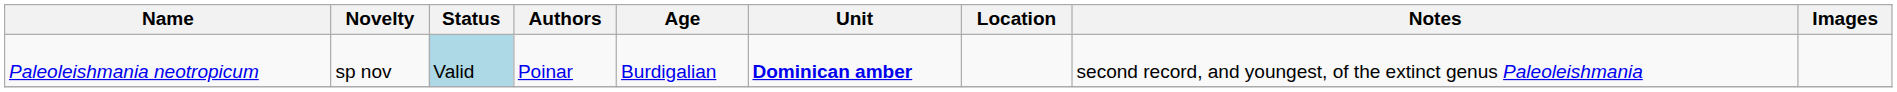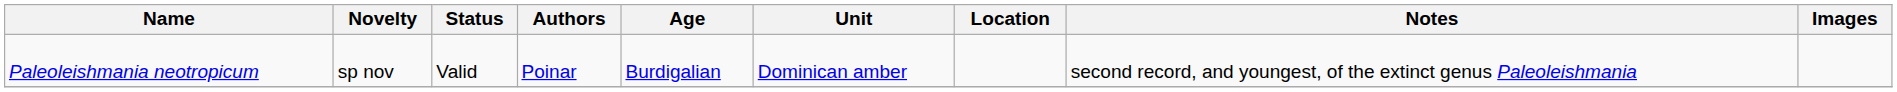Paleoleishmania neotropicum | Status: lightblue background -> no background
Paleoleishmania neotropicum | Unit: bold -> normal
